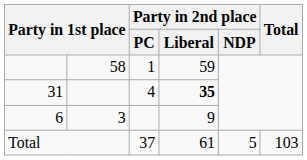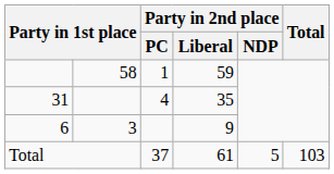31 | Party in 2nd place / Liberal: bold -> normal
